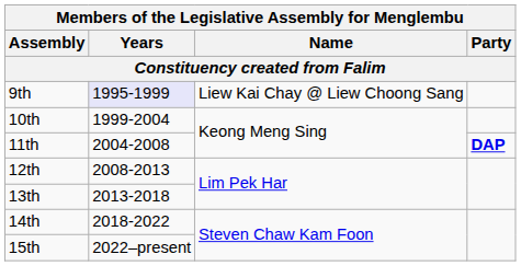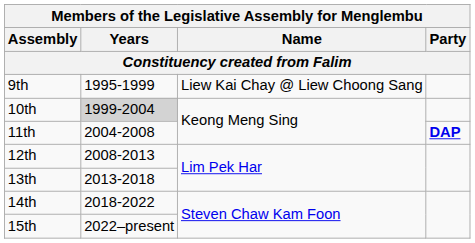9th | Years: lavender background -> no background
10th | Years: no background -> lightgrey background
